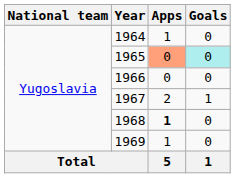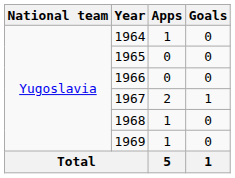1965 | Apps: lightsalmon background -> no background
1965 | Goals: paleturquoise background -> no background
1968 | Apps: bold -> normal
